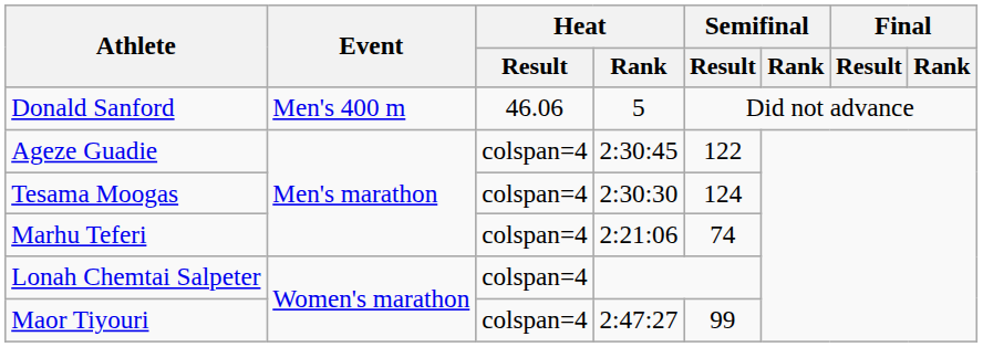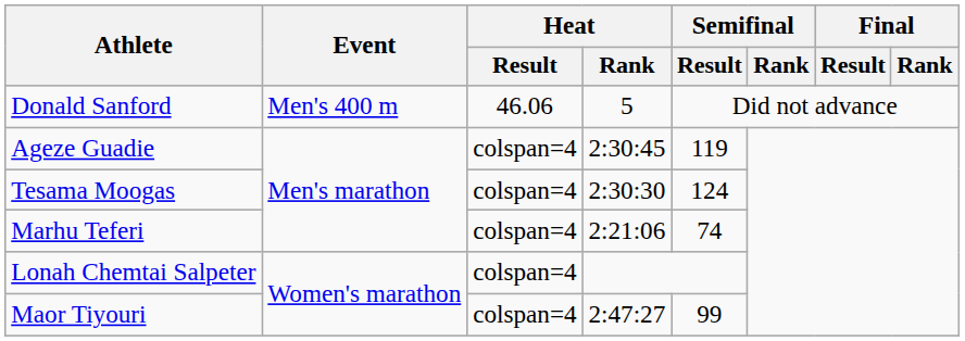Ageze Guadie | Semifinal / Result: 122 -> 119
